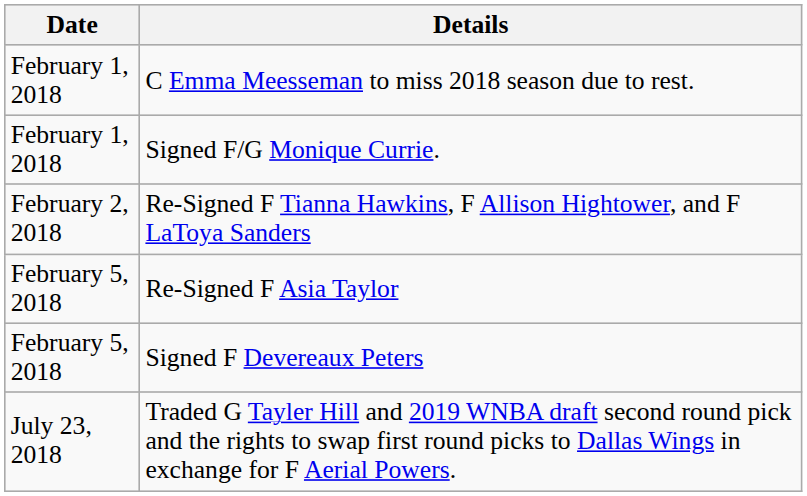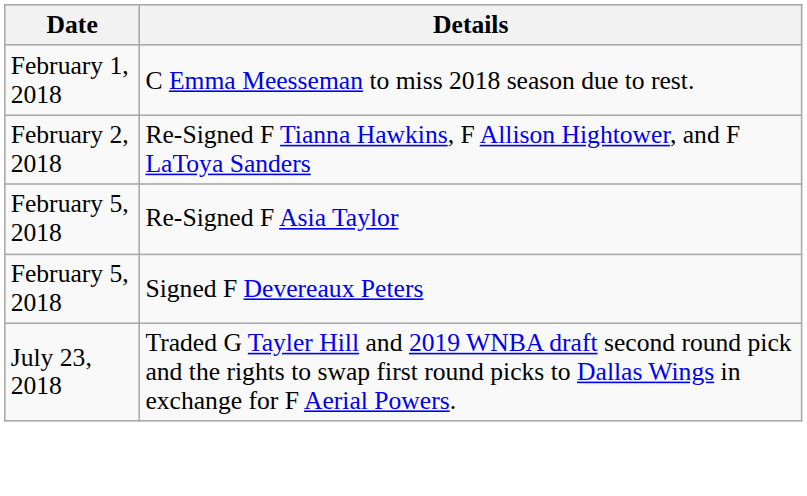- row: February 1, 2018 | Signed F/G Monique Currie.
